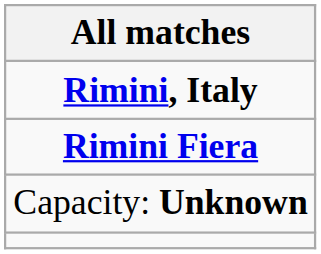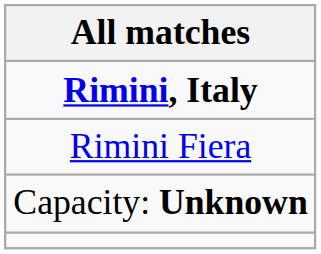row 3 | column 1: bold -> normal
